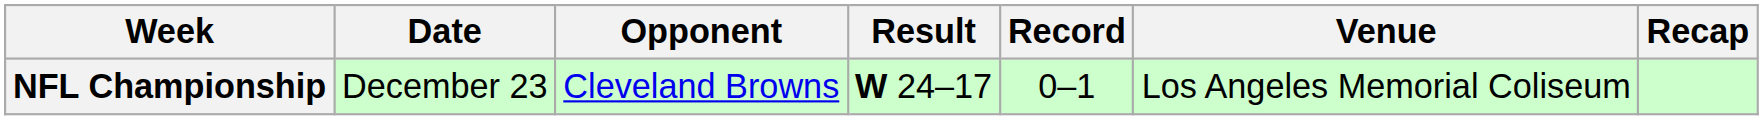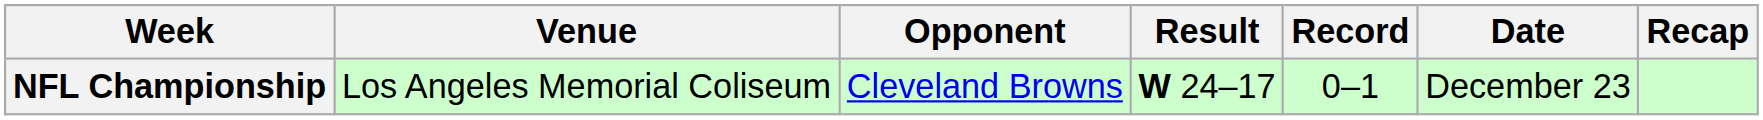columns swapped: Date <-> Venue
